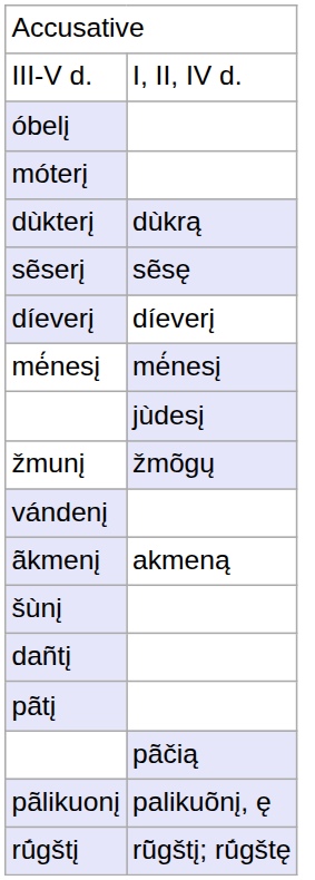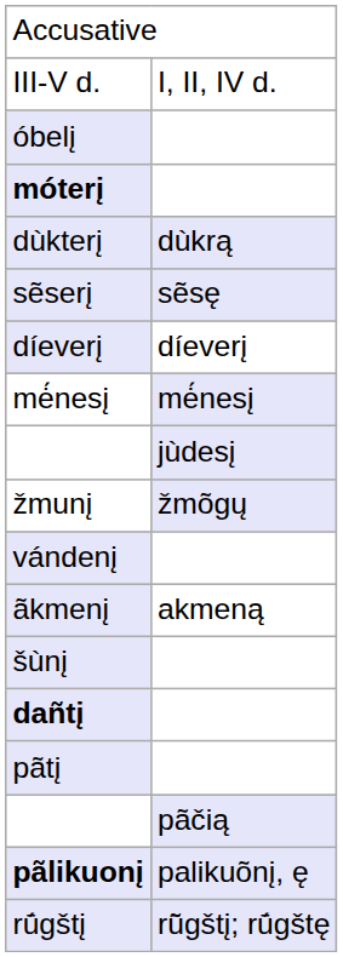móterį | column 1: normal -> bold
dañtį | column 1: normal -> bold
pãlikuonį | column 1: normal -> bold
